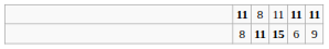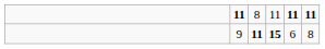row 2 | column 2: 8 -> 9
row 2 | column 6: 9 -> 8
